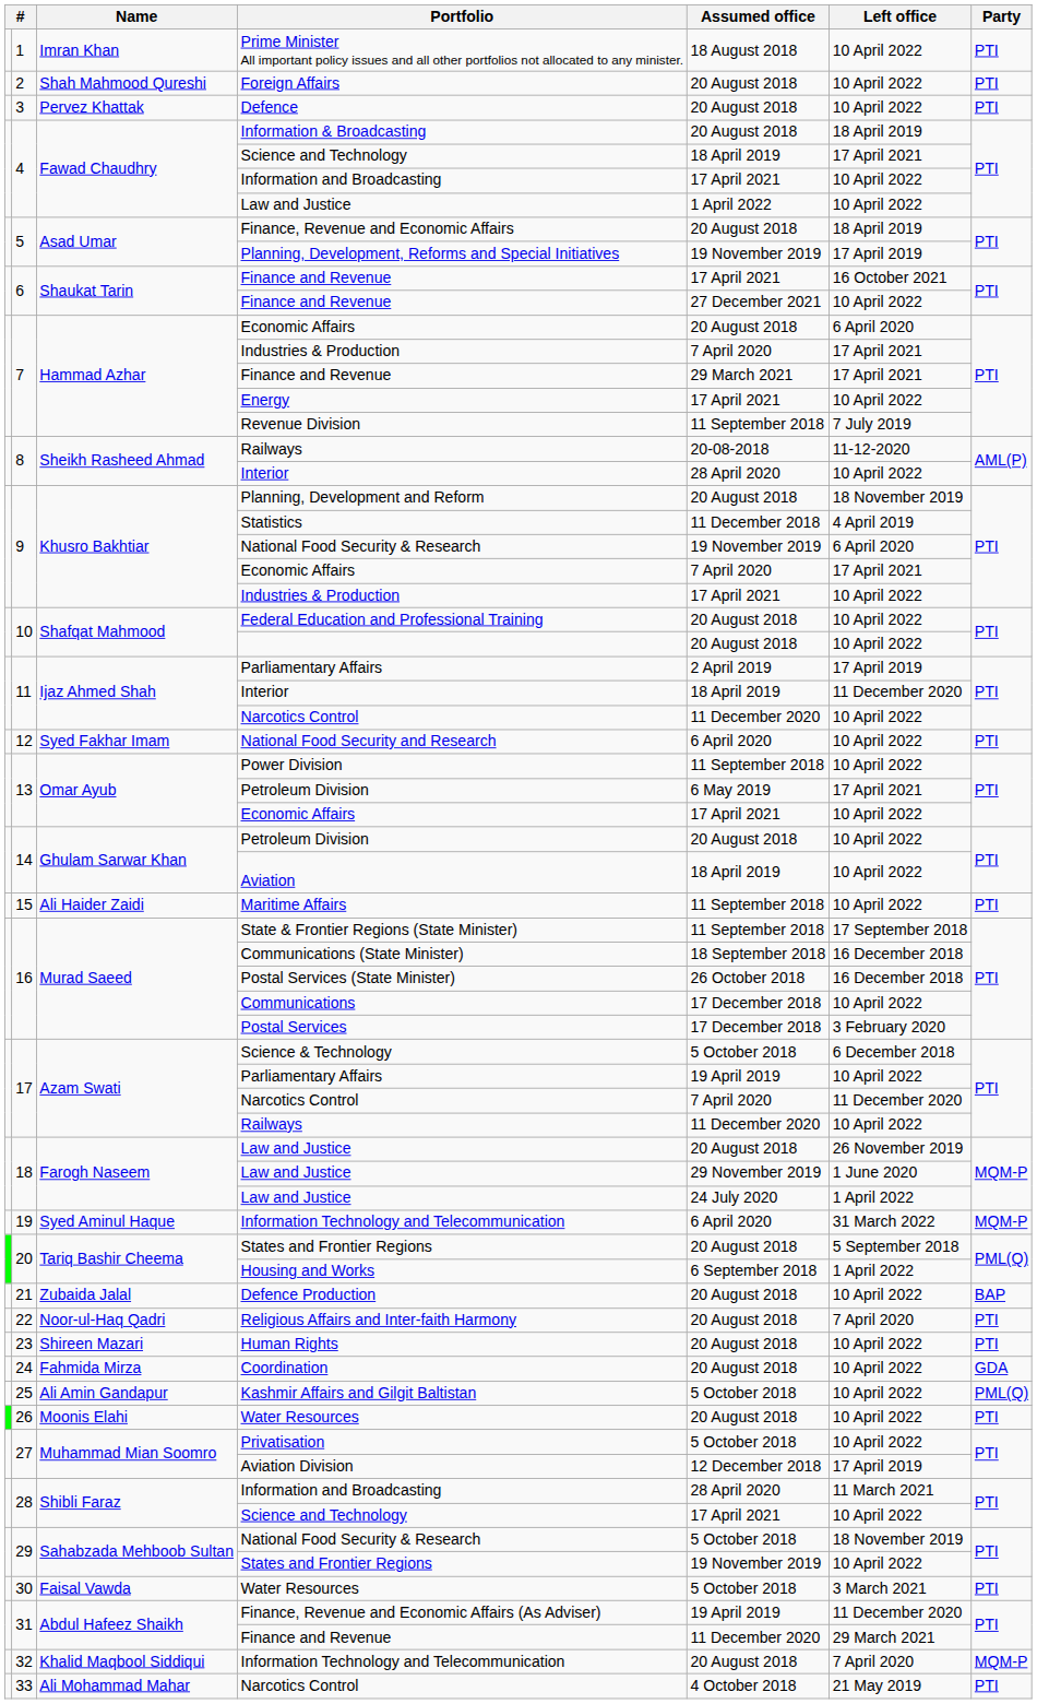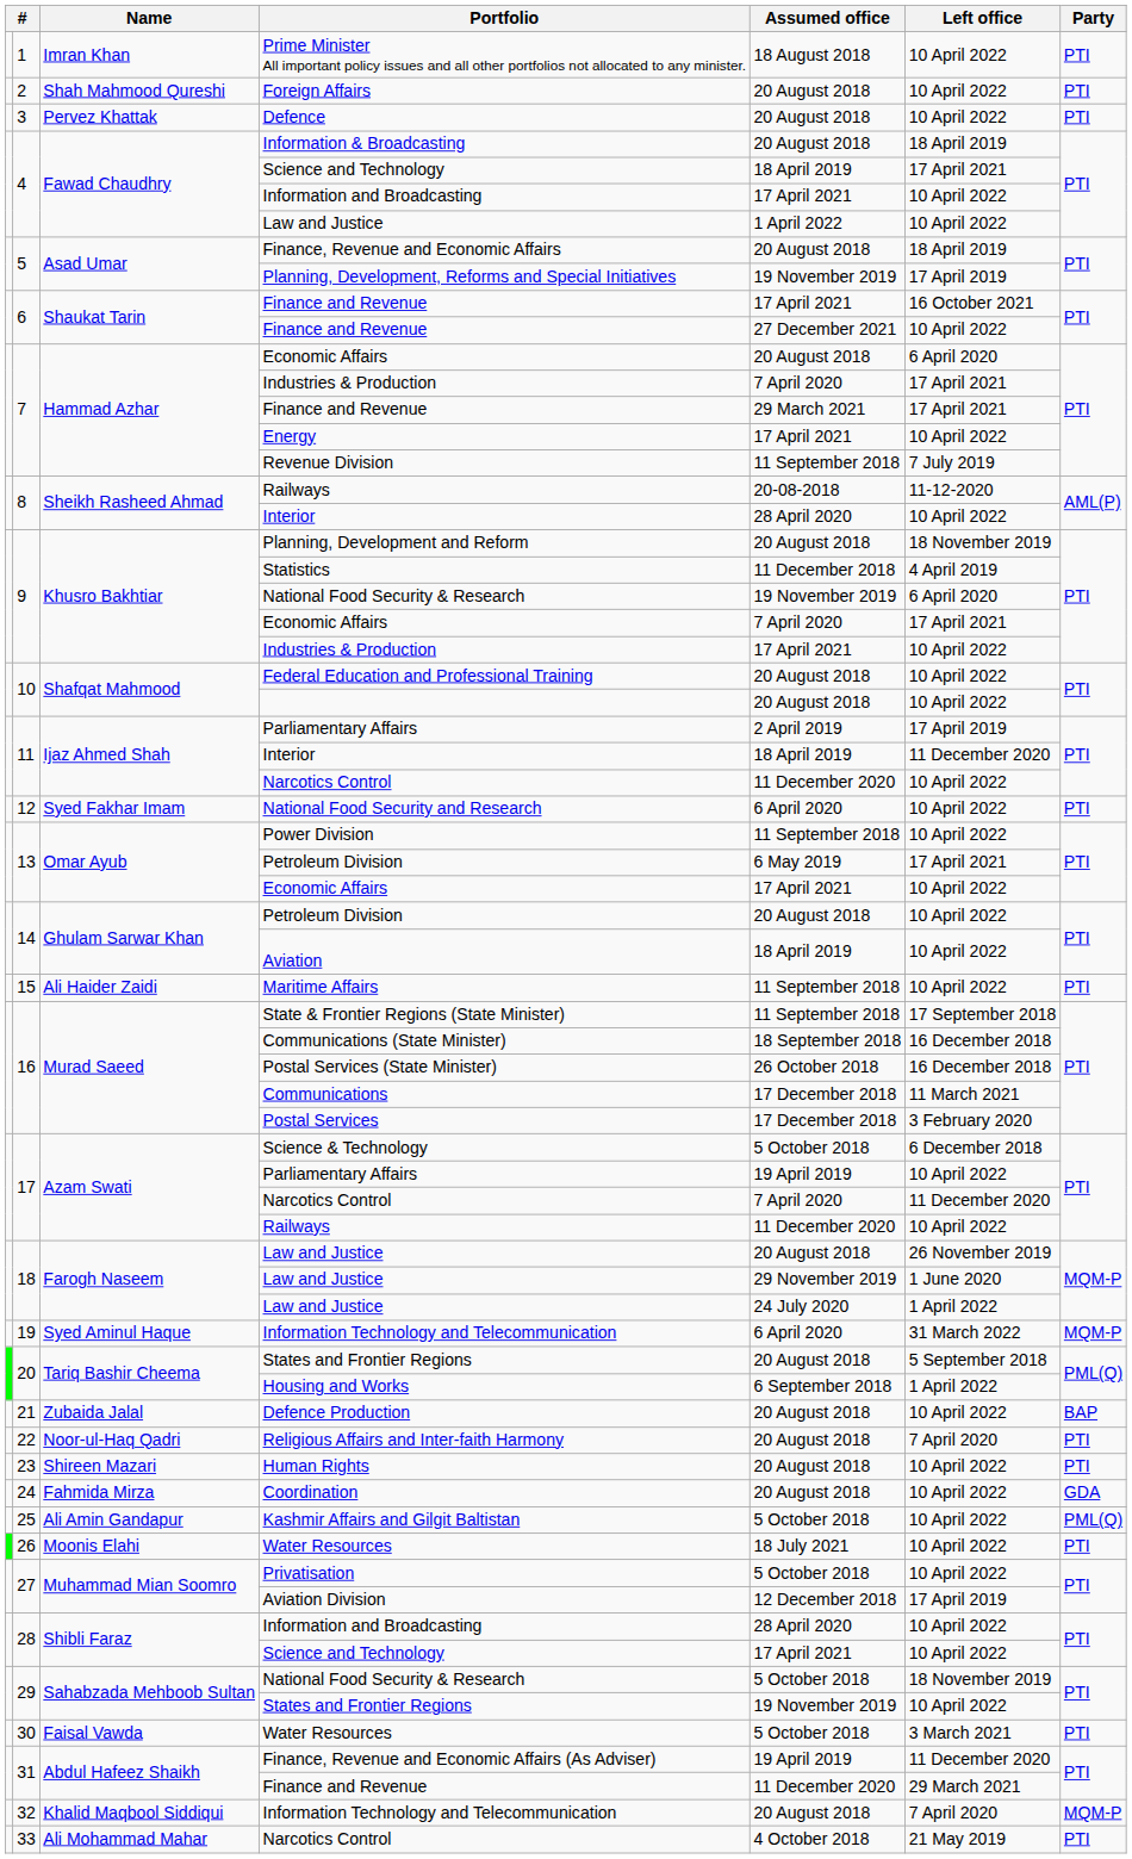Communications | Left office: 10 April 2022 -> 11 March 2021
26 / Water Resources | Assumed office: 20 August 2018 -> 18 July 2021
28 / Information and Broadcasting | Left office: 11 March 2021 -> 10 April 2022
